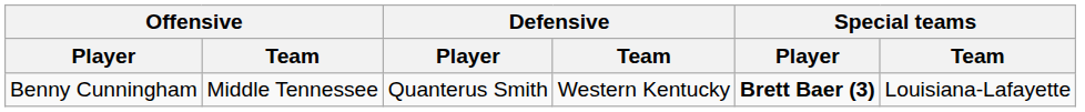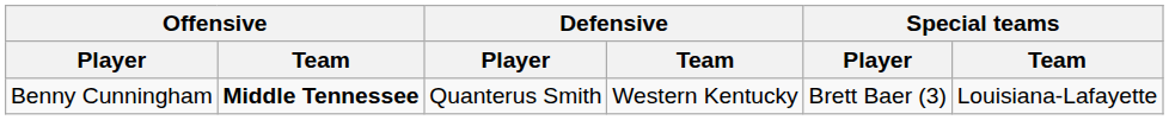Benny Cunningham | Offensive / Team: normal -> bold
Benny Cunningham | Special teams / Player: bold -> normal
